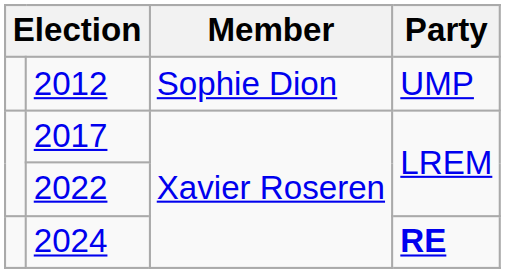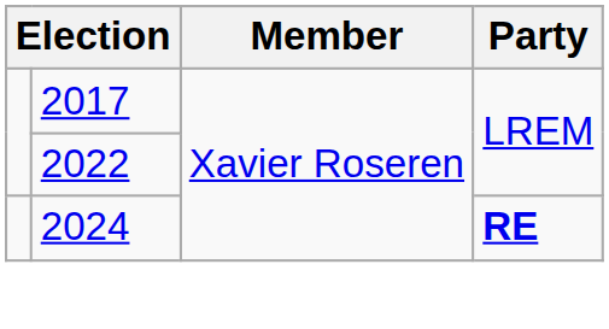- row: 2012 | Sophie Dion | UMP
